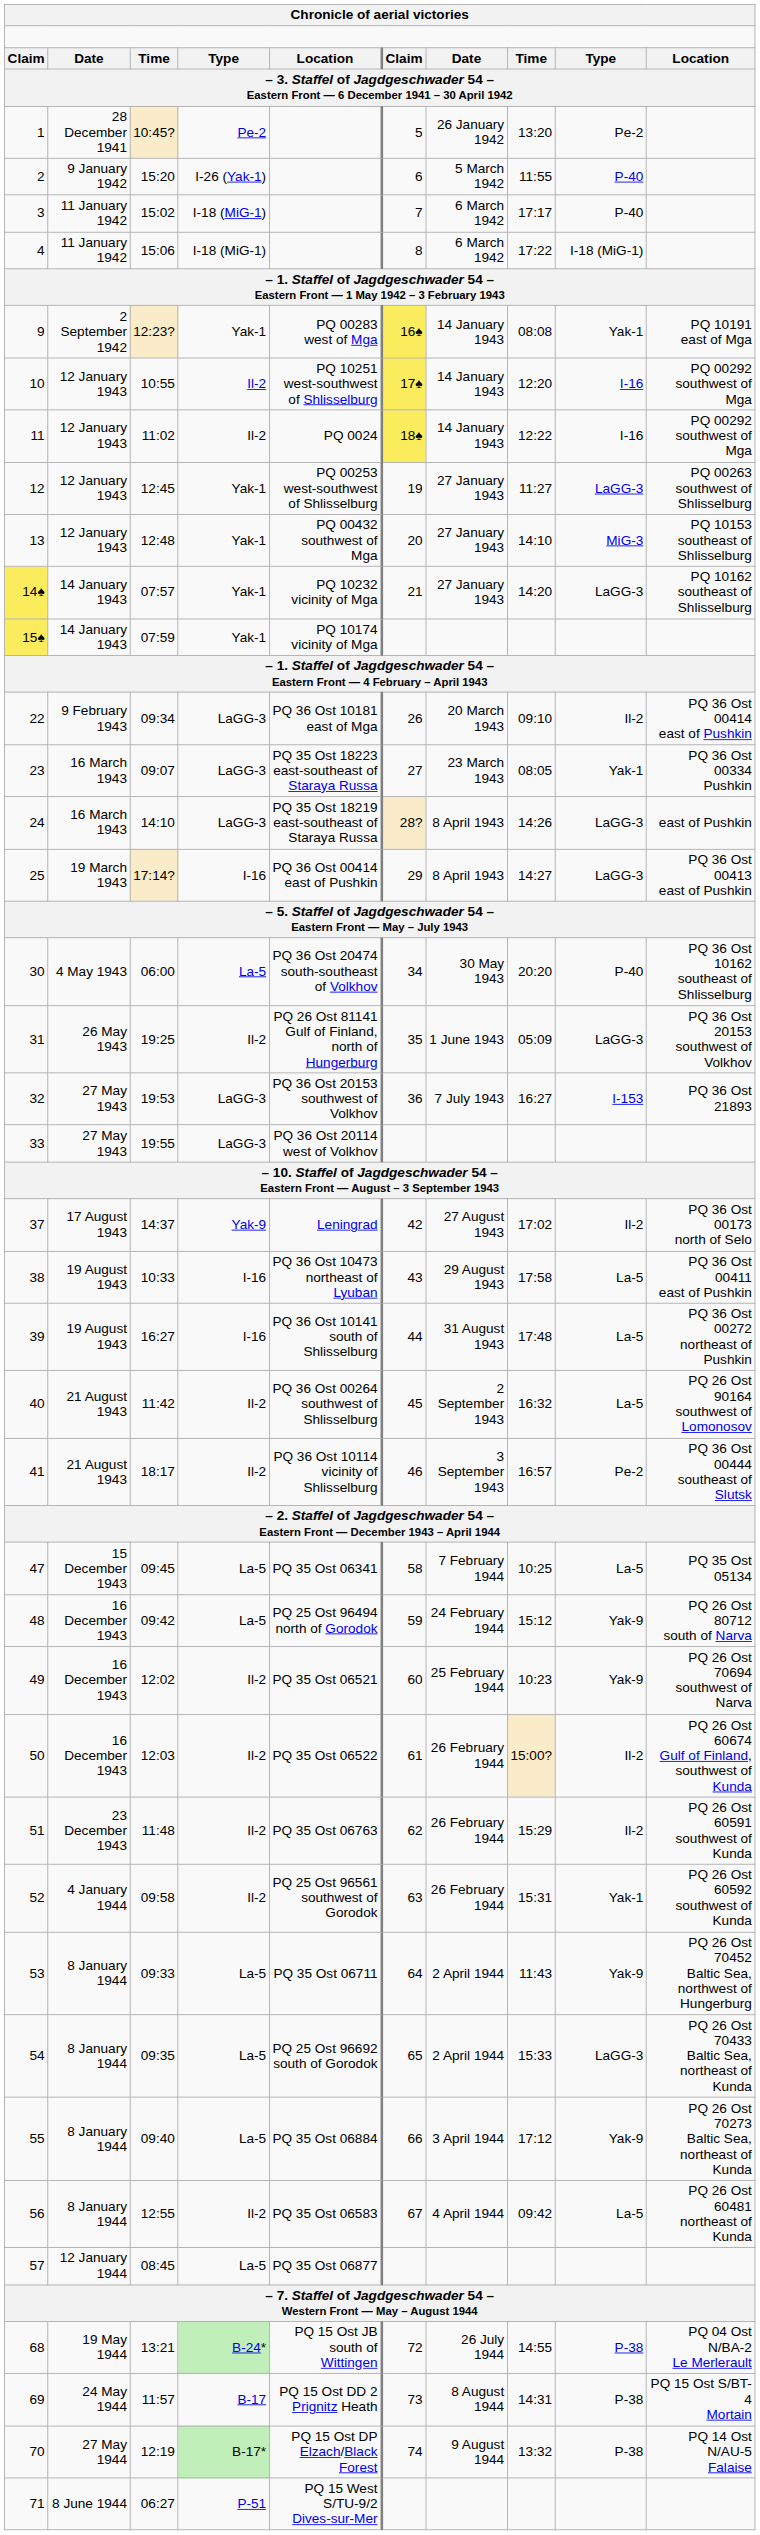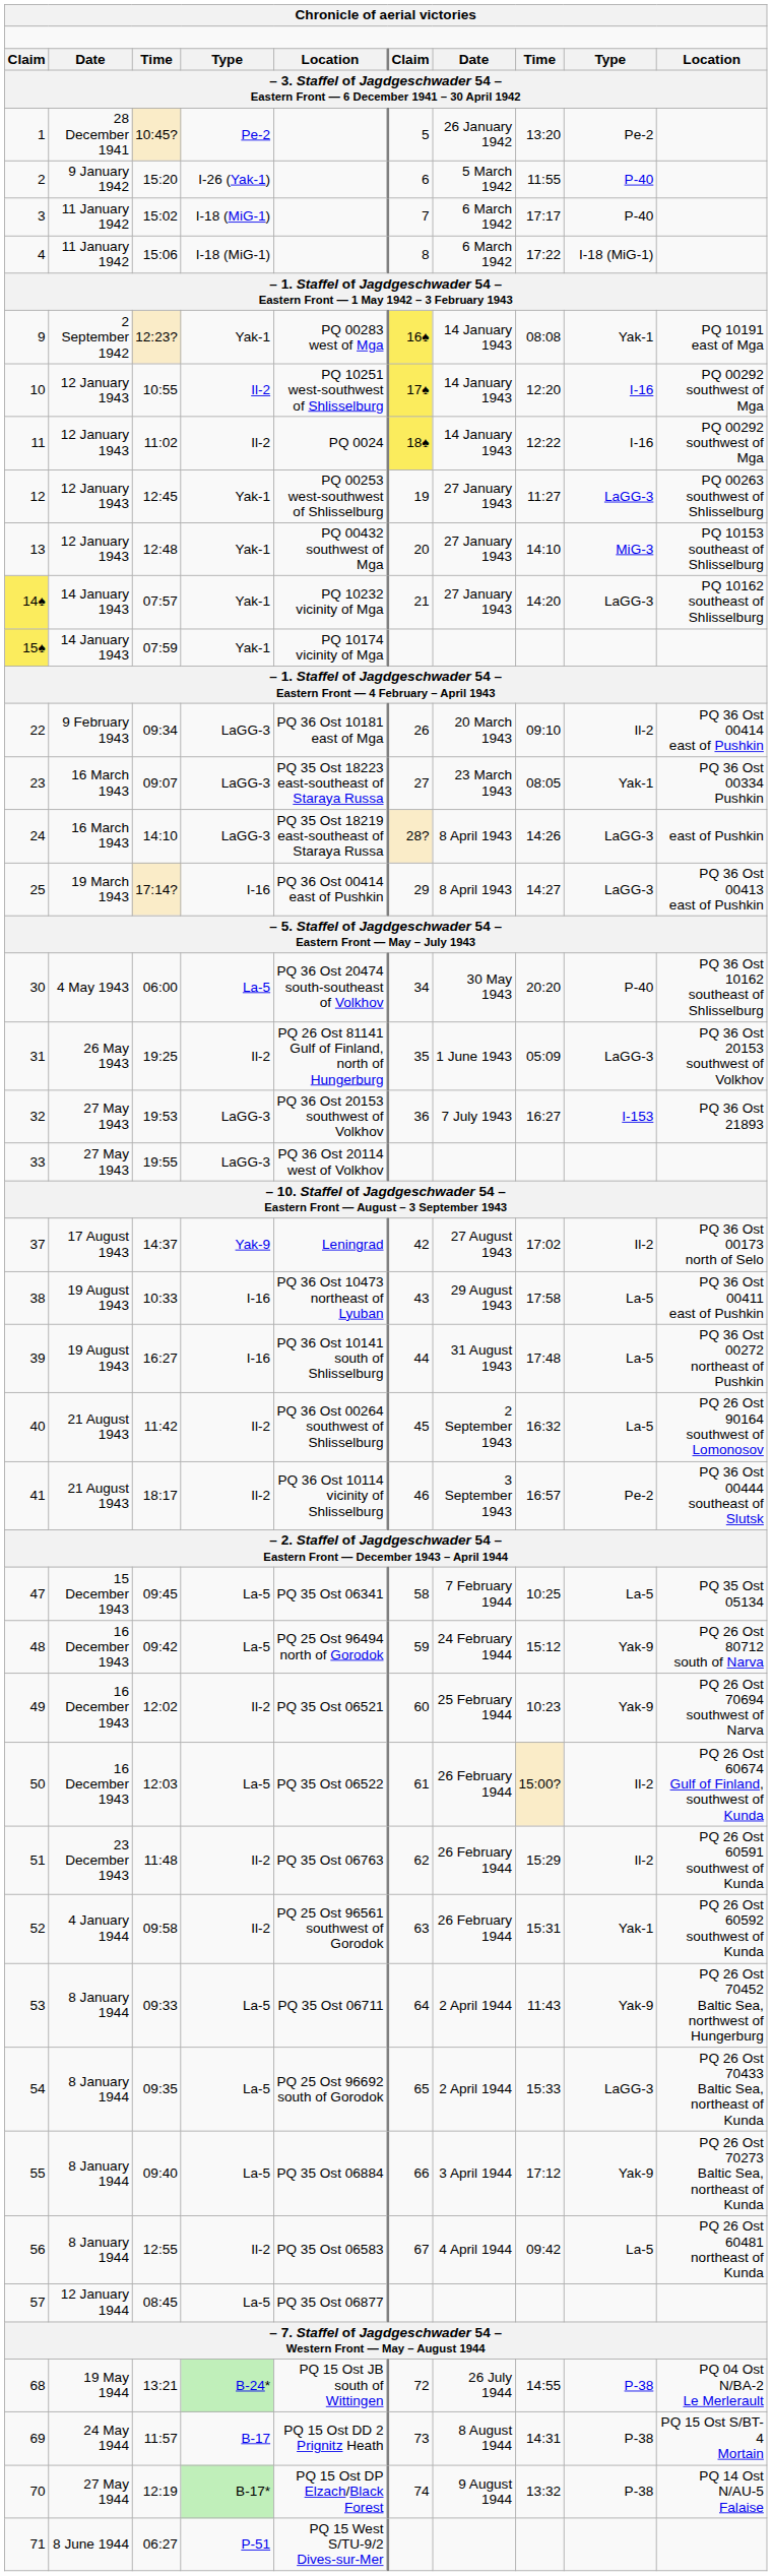50 | column 4: Il-2 -> La-5
